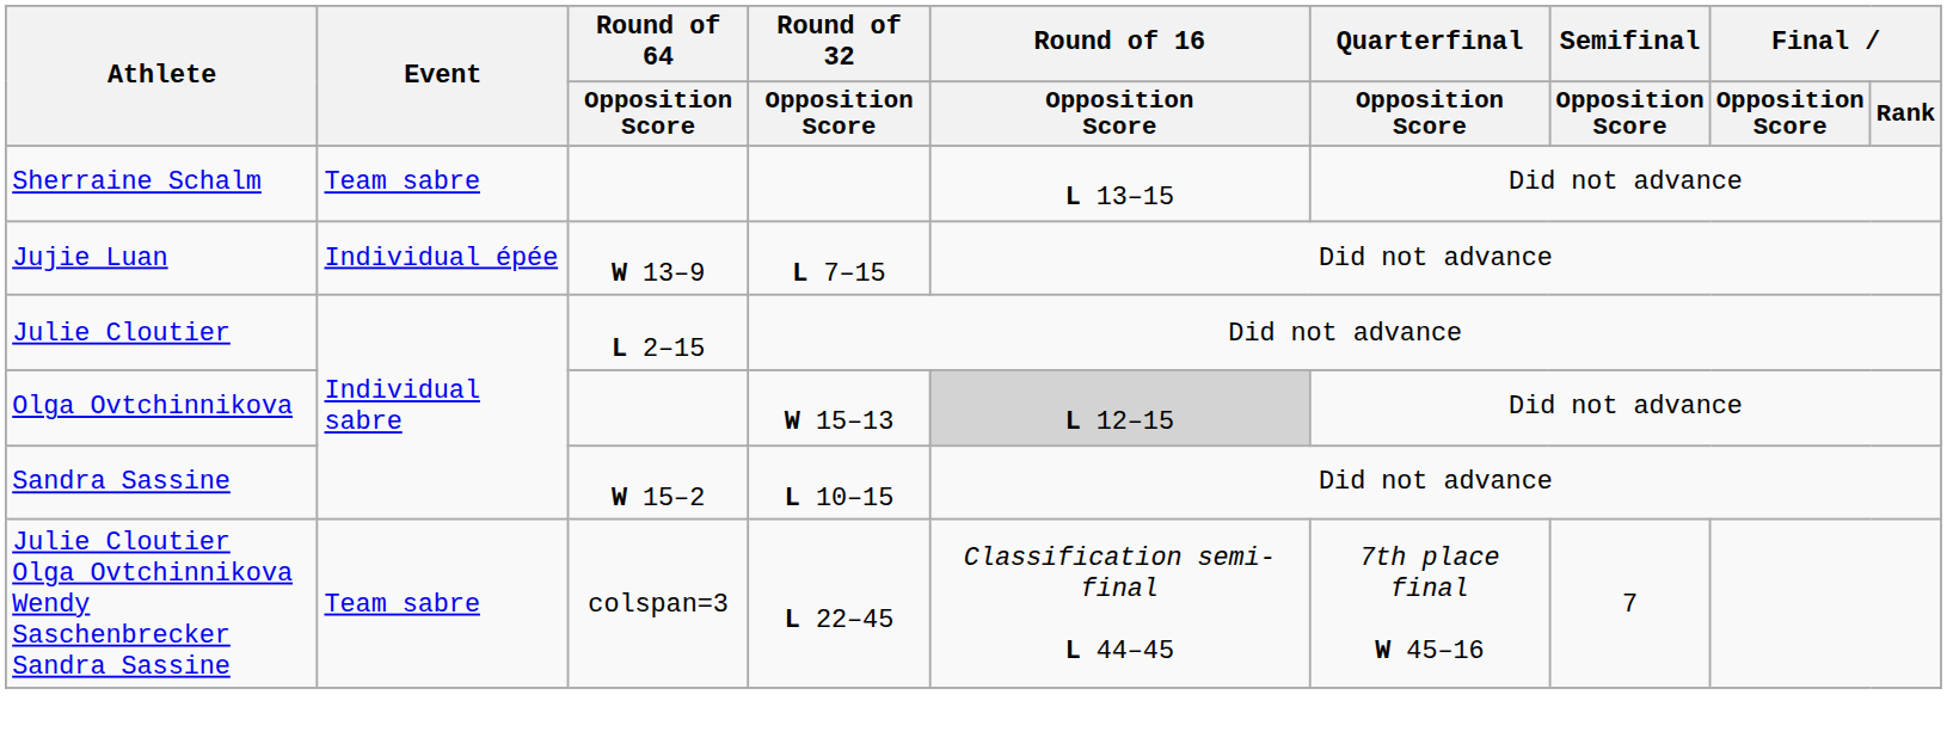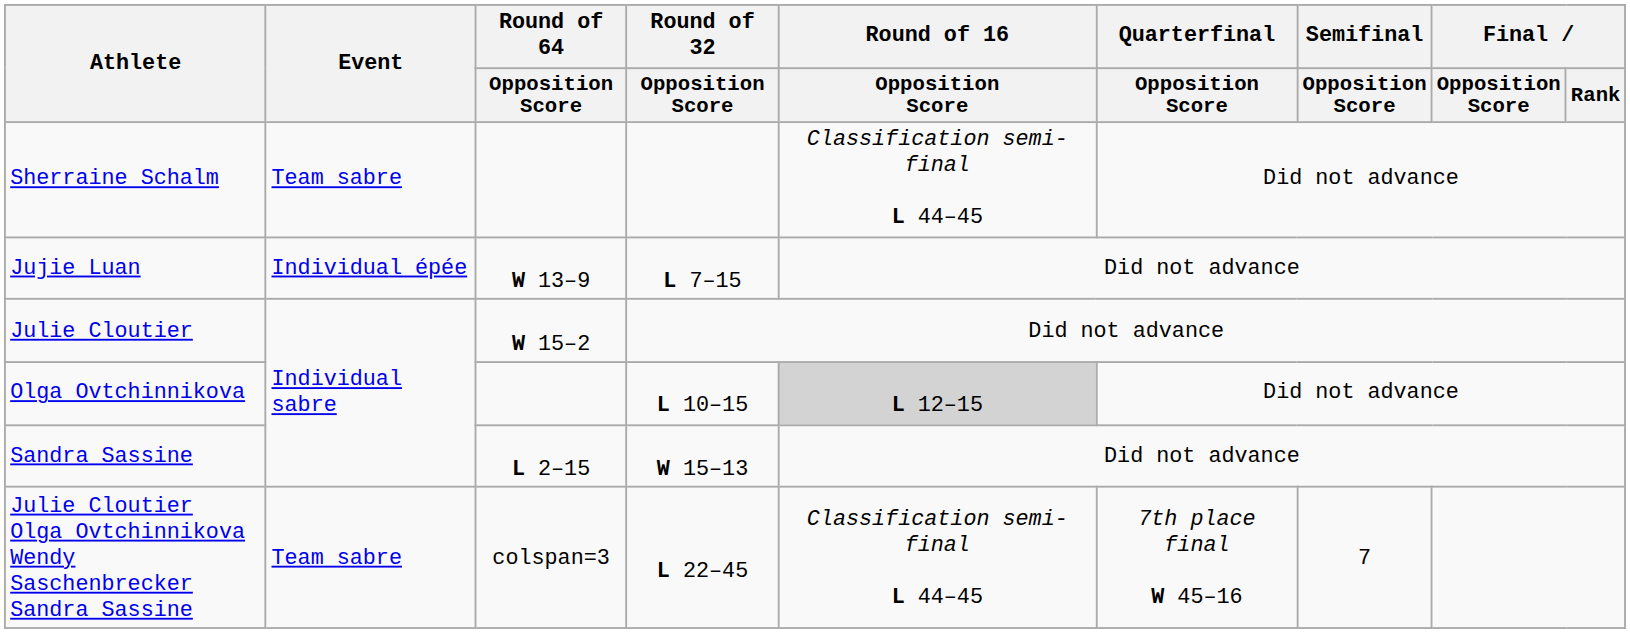Sherraine Schalm | Round of 16 / Opposition Score: L 13–15 -> Classification semi-final L 44–45
Julie Cloutier | Round of 64 / Opposition Score: L 2–15 -> W 15–2
Olga Ovtchinnikova | Round of 32 / Opposition Score: W 15–13 -> L 10–15
Sandra Sassine | Round of 64 / Opposition Score: W 15–2 -> L 2–15
Sandra Sassine | Round of 32 / Opposition Score: L 10–15 -> W 15–13
